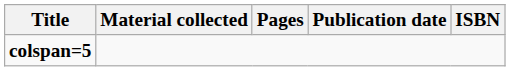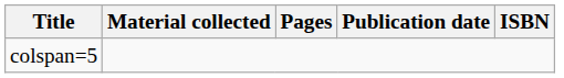colspan=5 | Title: bold -> normal
